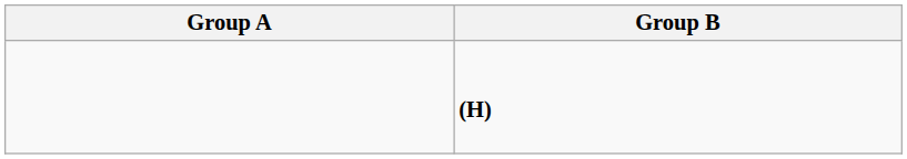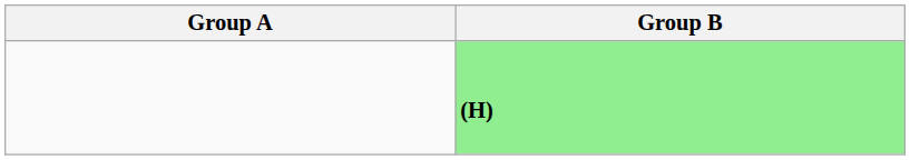row 2 | Group B: no background -> lightgreen background
